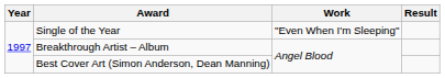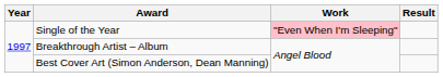Single of the Year | Work: no background -> pink background
